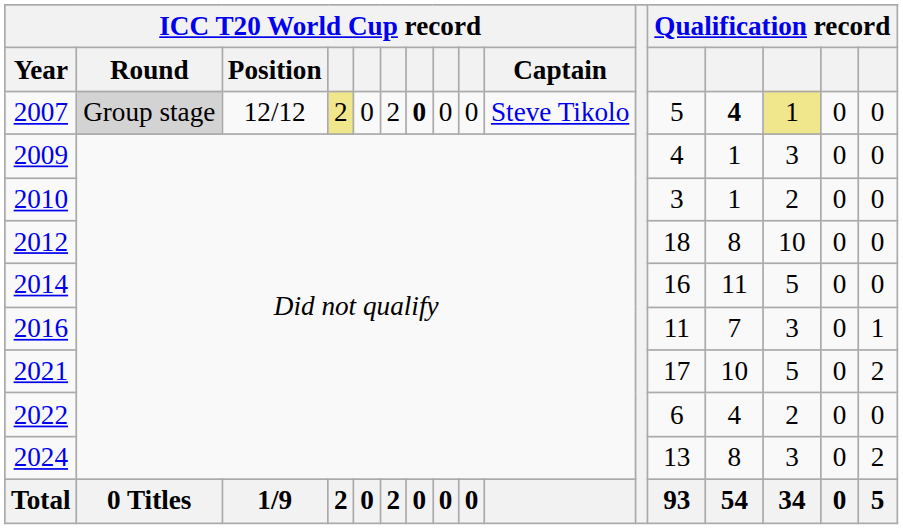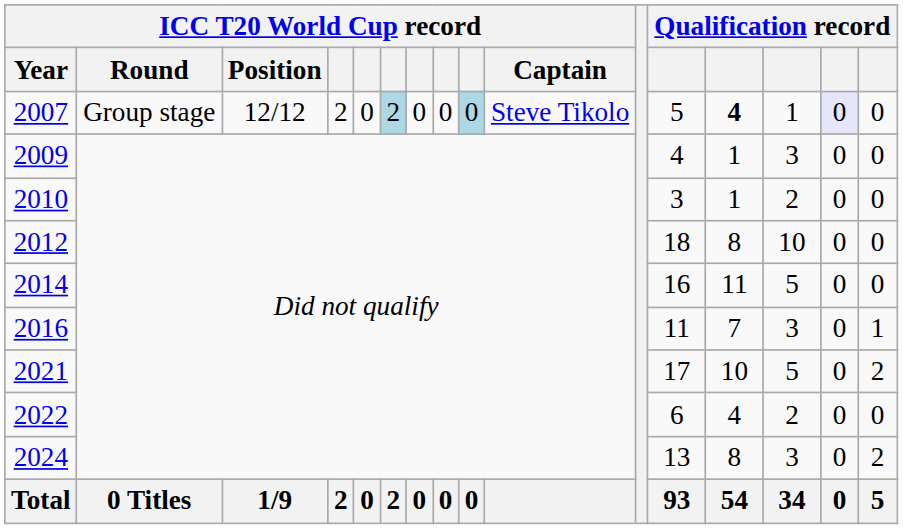2007 | ICC T20 World Cup record / Round: lightgrey background -> no background
2007 | column 4: khaki background -> no background
2007 | column 6: no background -> lightblue background
2007 | column 7: bold -> normal
2007 | column 9: no background -> lightblue background
2007 | column 14: khaki background -> no background
2007 | column 15: no background -> lavender background
